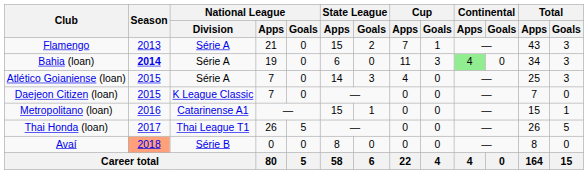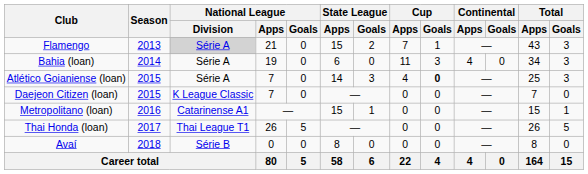Flamengo | National League / Division: no background -> lightgrey background
Bahia (loan) | Season: bold -> normal
Bahia (loan) | Continental / Apps: lightgreen background -> no background
Atlético Goianiense (loan) | Cup / Goals: normal -> bold
Avaí | Season: lightsalmon background -> no background
